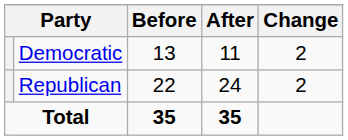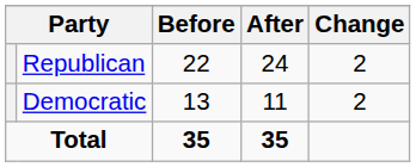rows swapped: Republican <-> Democratic
